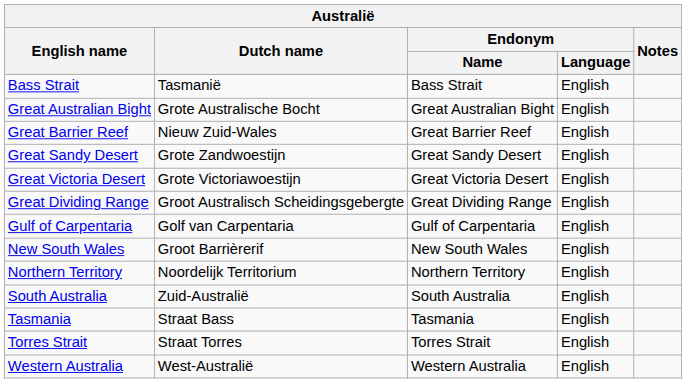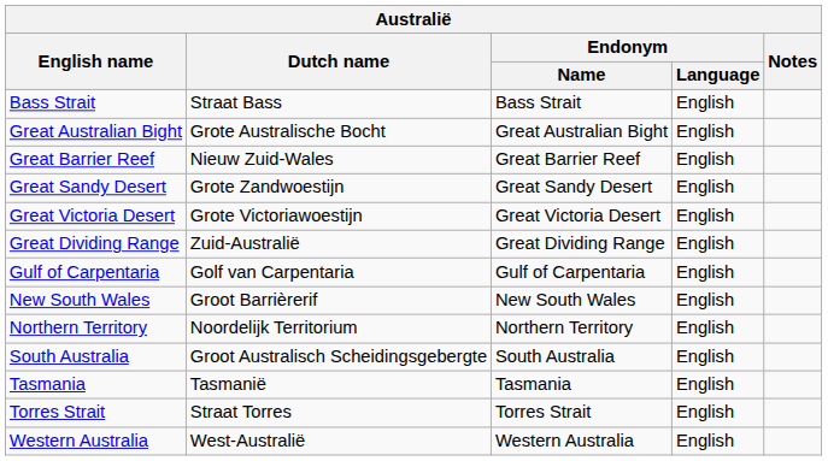row 4 | Dutch name: Tasmanië -> Straat Bass
row 9 | Dutch name: Groot Australisch Scheidingsgebergte -> Zuid-Australië
row 13 | Dutch name: Zuid-Australië -> Groot Australisch Scheidingsgebergte
row 14 | Dutch name: Straat Bass -> Tasmanië
